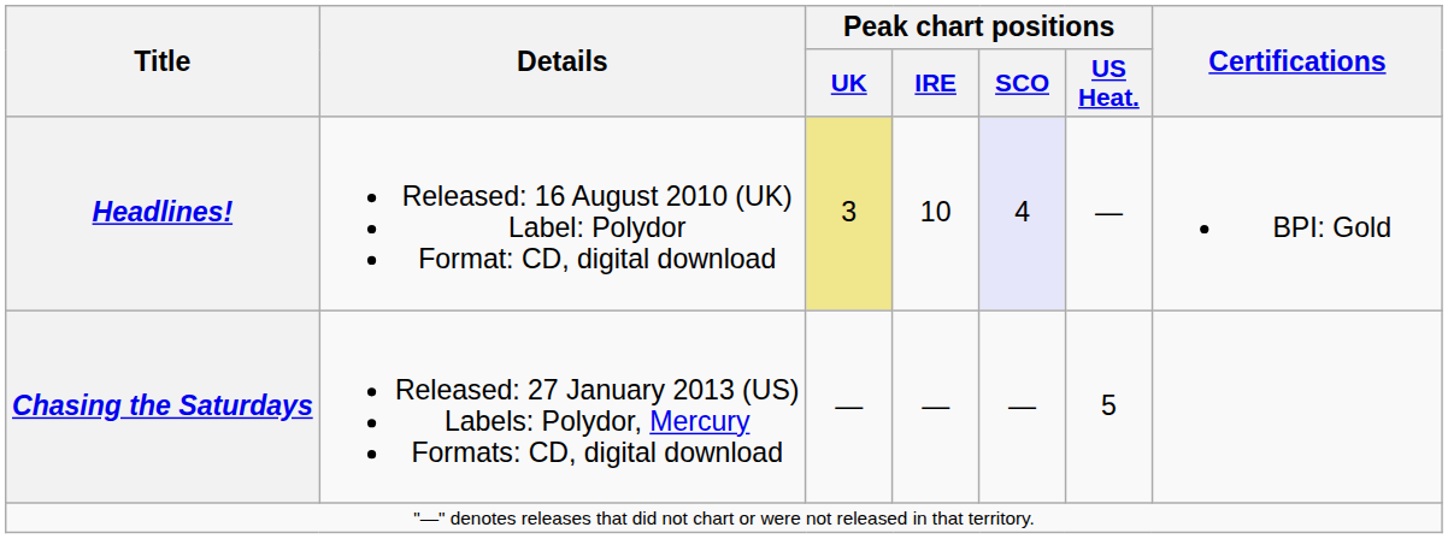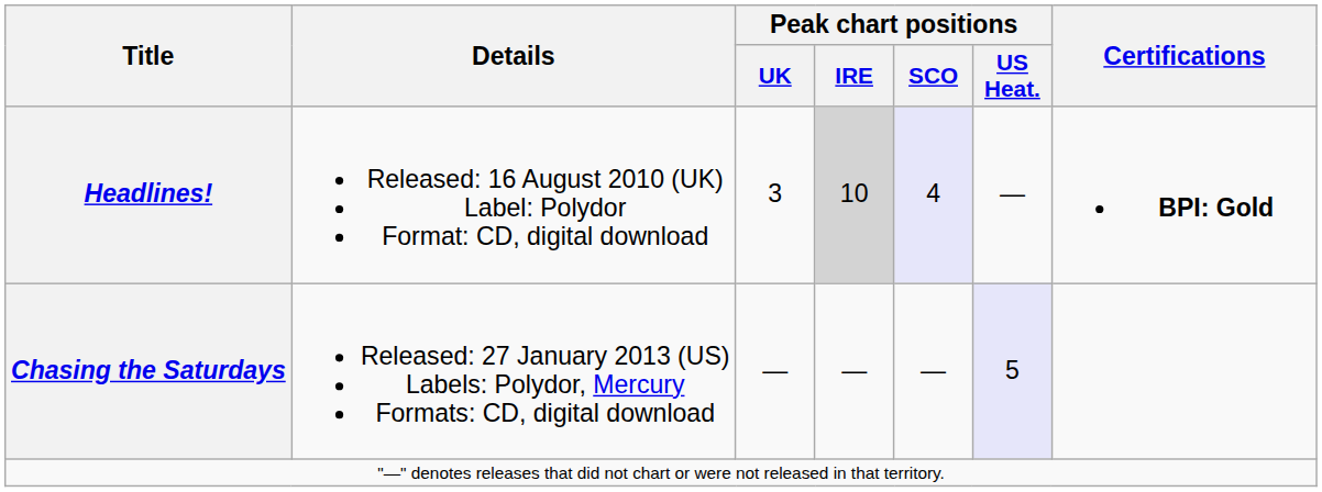Headlines! | Peak chart positions / UK: khaki background -> no background
Headlines! | Peak chart positions / IRE: no background -> lightgrey background
Headlines! | Certifications: normal -> bold
Chasing the Saturdays | Peak chart positions / US Heat.: no background -> lavender background
